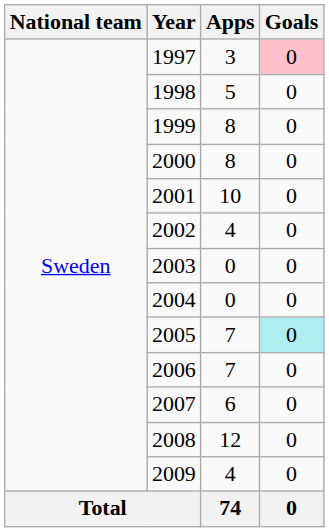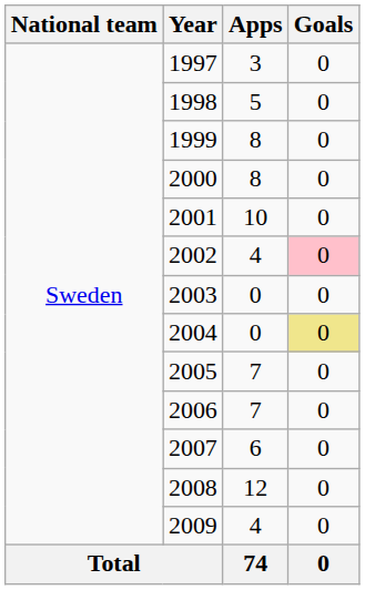1997 | Goals: pink background -> no background
2002 | Goals: no background -> pink background
2004 | Goals: no background -> khaki background
2005 | Goals: paleturquoise background -> no background
